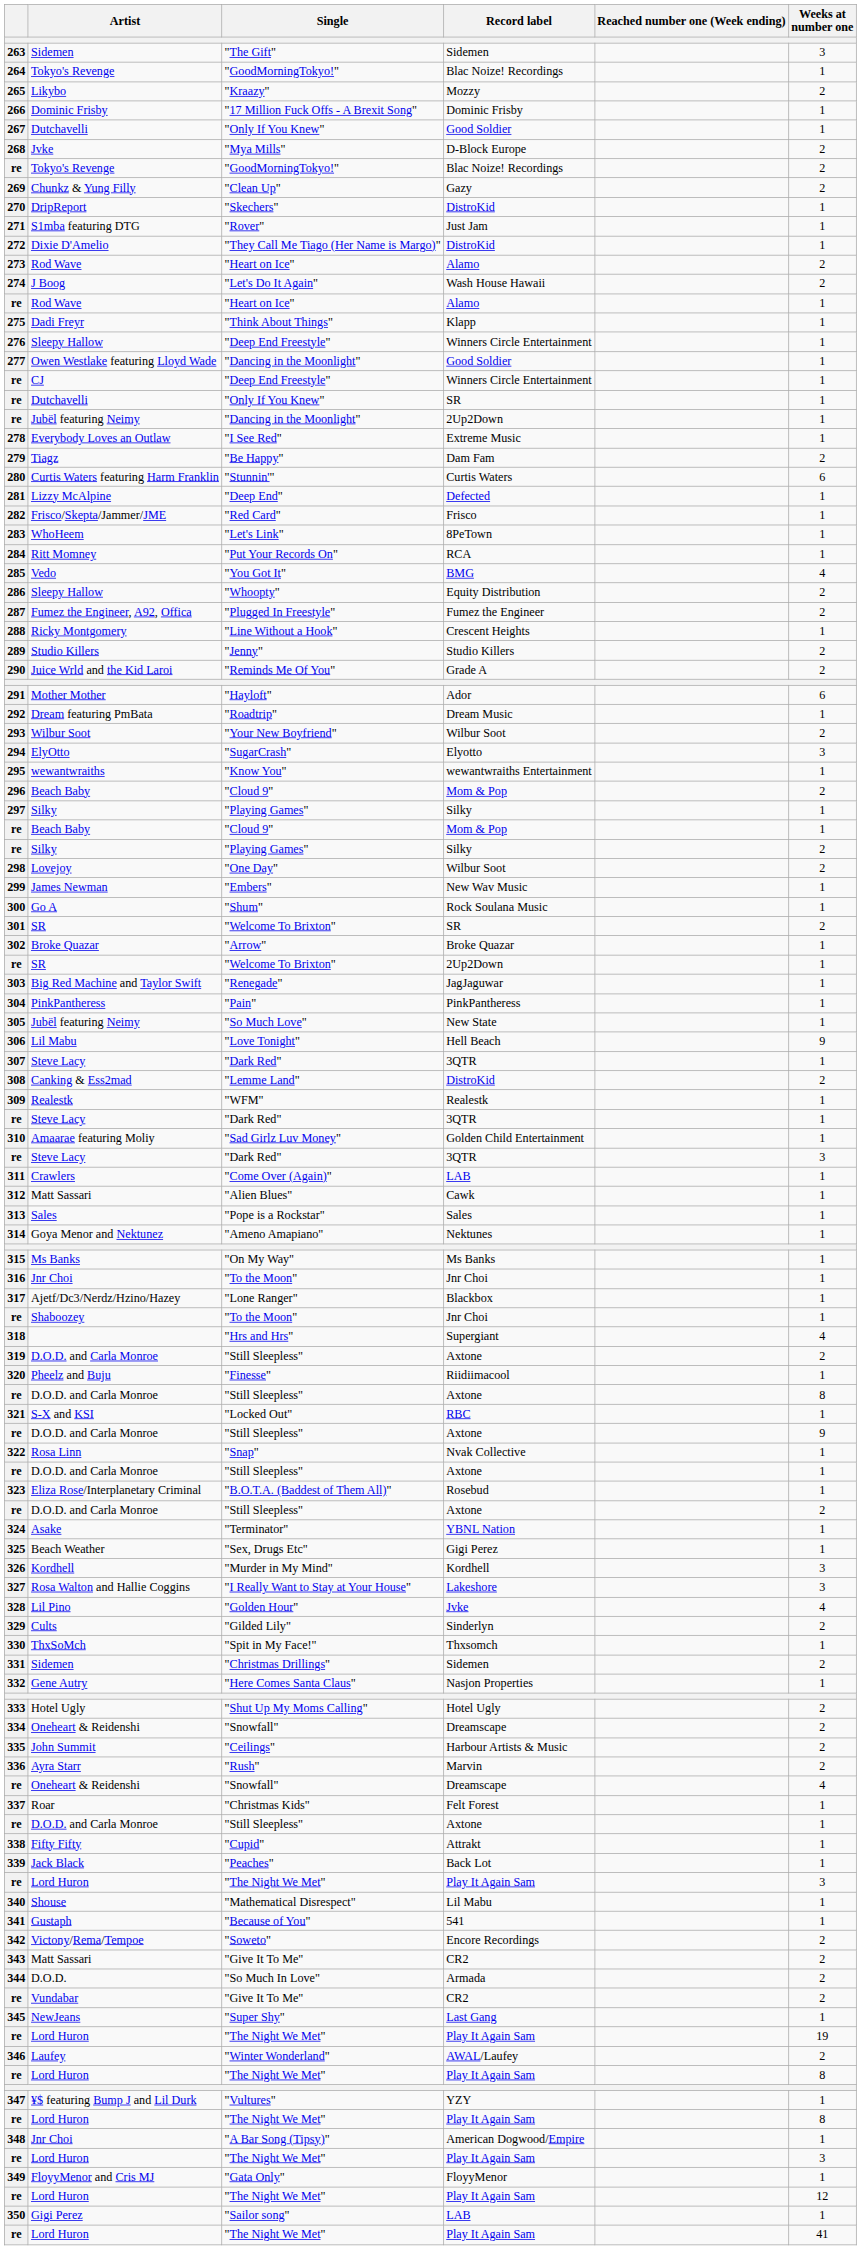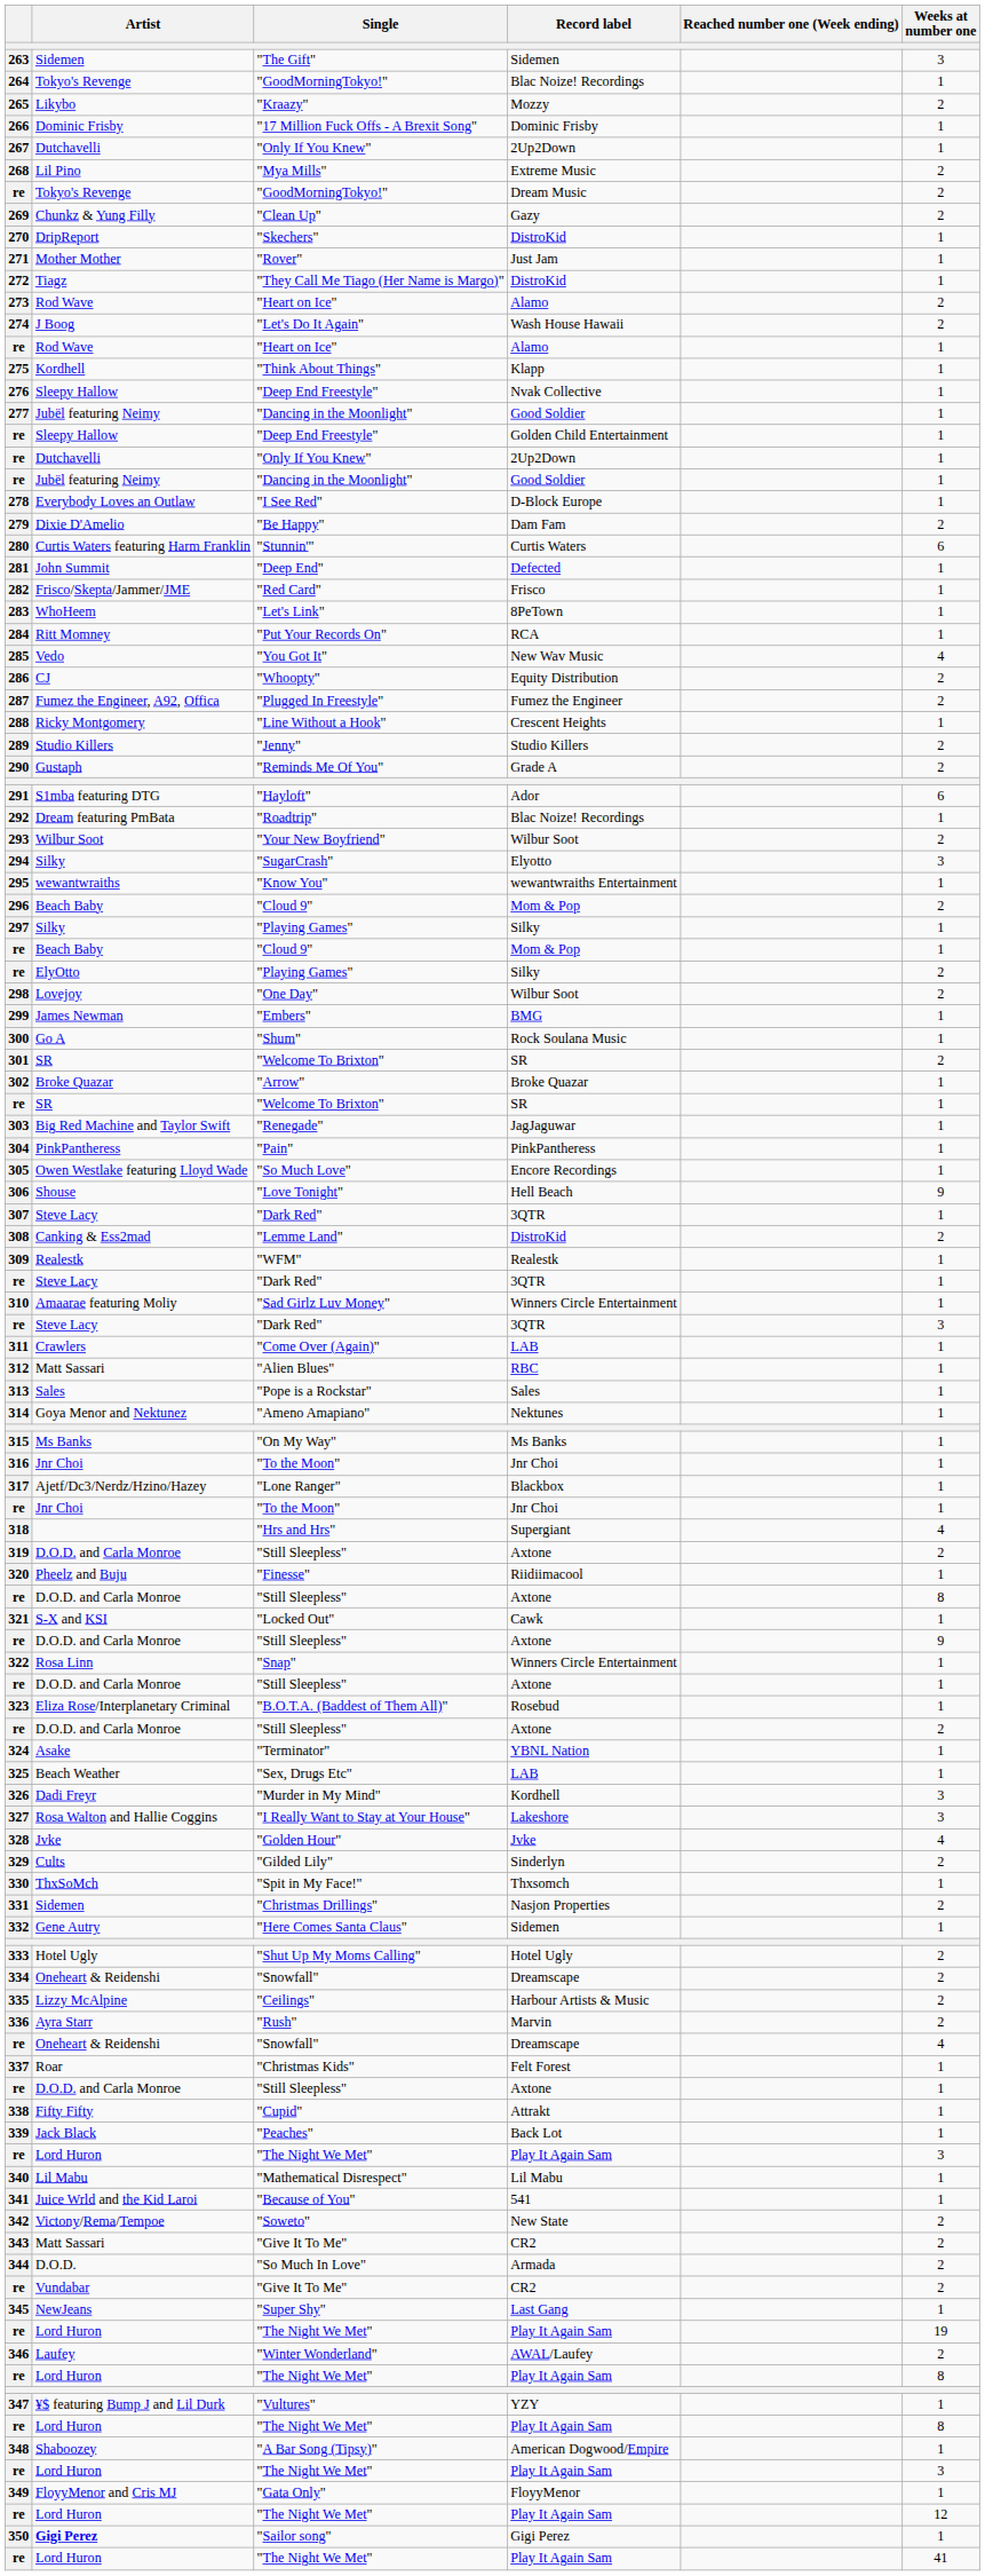267 | Record label: Good Soldier -> 2Up2Down
268 | Artist: Jvke -> Lil Pino
268 | Record label: D-Block Europe -> Extreme Music
re / "GoodMorningTokyo!" | Record label: Blac Noize! Recordings -> Dream Music
271 | Artist: S1mba featuring DTG -> Mother Mother
272 | Artist: Dixie D'Amelio -> Tiagz
275 | Artist: Dadi Freyr -> Kordhell
276 | Record label: Winners Circle Entertainment -> Nvak Collective
277 | Artist: Owen Westlake featuring Lloyd Wade -> Jubël featuring Neimy
re / "Deep End Freestyle" | Artist: CJ -> Sleepy Hallow
re / "Deep End Freestyle" | Record label: Winners Circle Entertainment -> Golden Child Entertainment
re / "Only If You Knew" | Record label: SR -> 2Up2Down
re / "Dancing in the Moonlight" | Record label: 2Up2Down -> Good Soldier
278 | Record label: Extreme Music -> D-Block Europe
279 | Artist: Tiagz -> Dixie D'Amelio
281 | Artist: Lizzy McAlpine -> John Summit
285 | Record label: BMG -> New Wav Music
286 | Artist: Sleepy Hallow -> CJ
290 | Artist: Juice Wrld and the Kid Laroi -> Gustaph
291 | Artist: Mother Mother -> S1mba featuring DTG
292 | Record label: Dream Music -> Blac Noize! Recordings
294 | Artist: ElyOtto -> Silky
re / "Playing Games" | Artist: Silky -> ElyOtto
299 | Record label: New Wav Music -> BMG
re / "Welcome To Brixton" | Record label: 2Up2Down -> SR
305 | Artist: Jubël featuring Neimy -> Owen Westlake featuring Lloyd Wade
305 | Record label: New State -> Encore Recordings
306 | Artist: Lil Mabu -> Shouse
310 | Record label: Golden Child Entertainment -> Winners Circle Entertainment
312 | Record label: Cawk -> RBC
re / "To the Moon" | Artist: Shaboozey -> Jnr Choi
321 | Record label: RBC -> Cawk
322 | Record label: Nvak Collective -> Winners Circle Entertainment
325 | Record label: Gigi Perez -> LAB
326 | Artist: Kordhell -> Dadi Freyr
328 | Artist: Lil Pino -> Jvke
331 | Record label: Sidemen -> Nasjon Properties
332 | Record label: Nasjon Properties -> Sidemen
335 | Artist: John Summit -> Lizzy McAlpine
340 | Artist: Shouse -> Lil Mabu
341 | Artist: Gustaph -> Juice Wrld and the Kid Laroi
342 | Record label: Encore Recordings -> New State
348 | Artist: Jnr Choi -> Shaboozey
350 | Artist: normal -> bold
350 | Record label: LAB -> Gigi Perez
